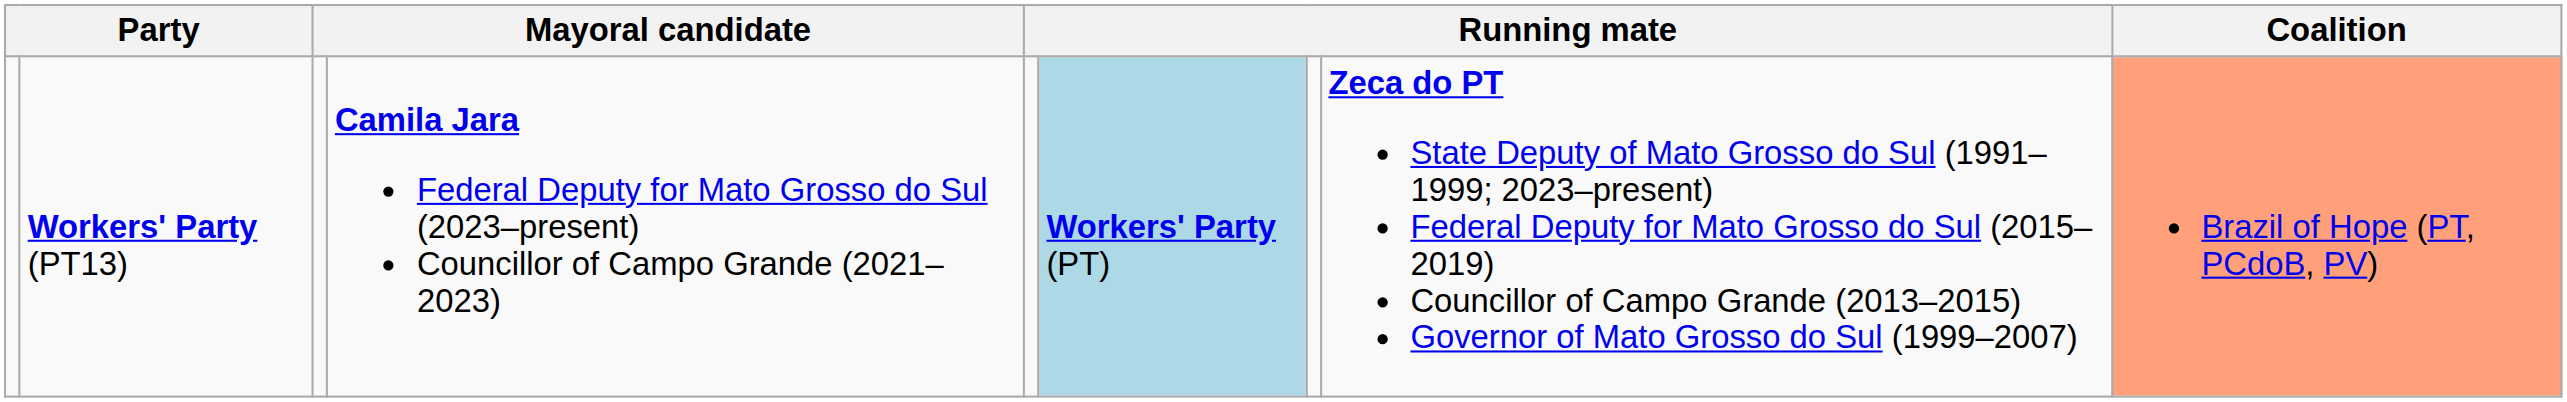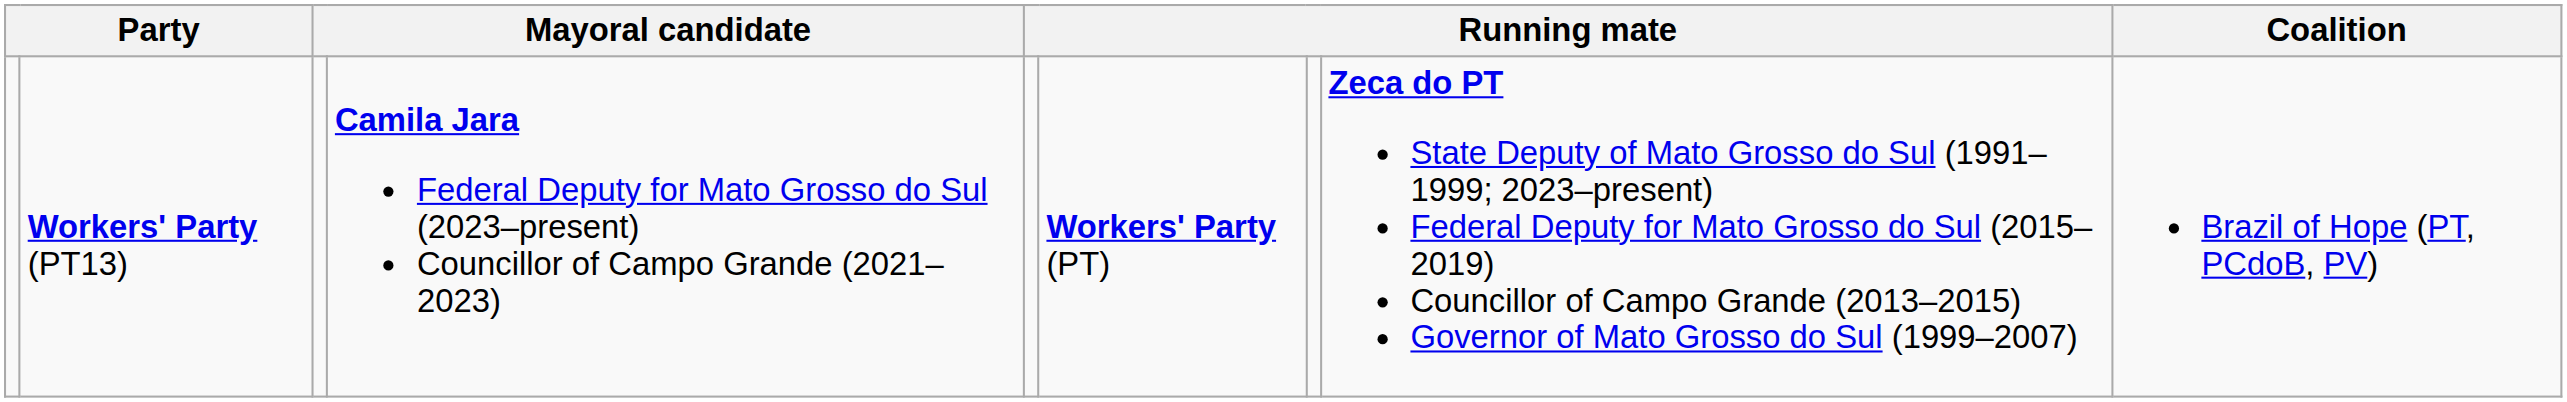Workers' Party (PT13) | column 6: lightblue background -> no background
Workers' Party (PT13) | Coalition: lightsalmon background -> no background
